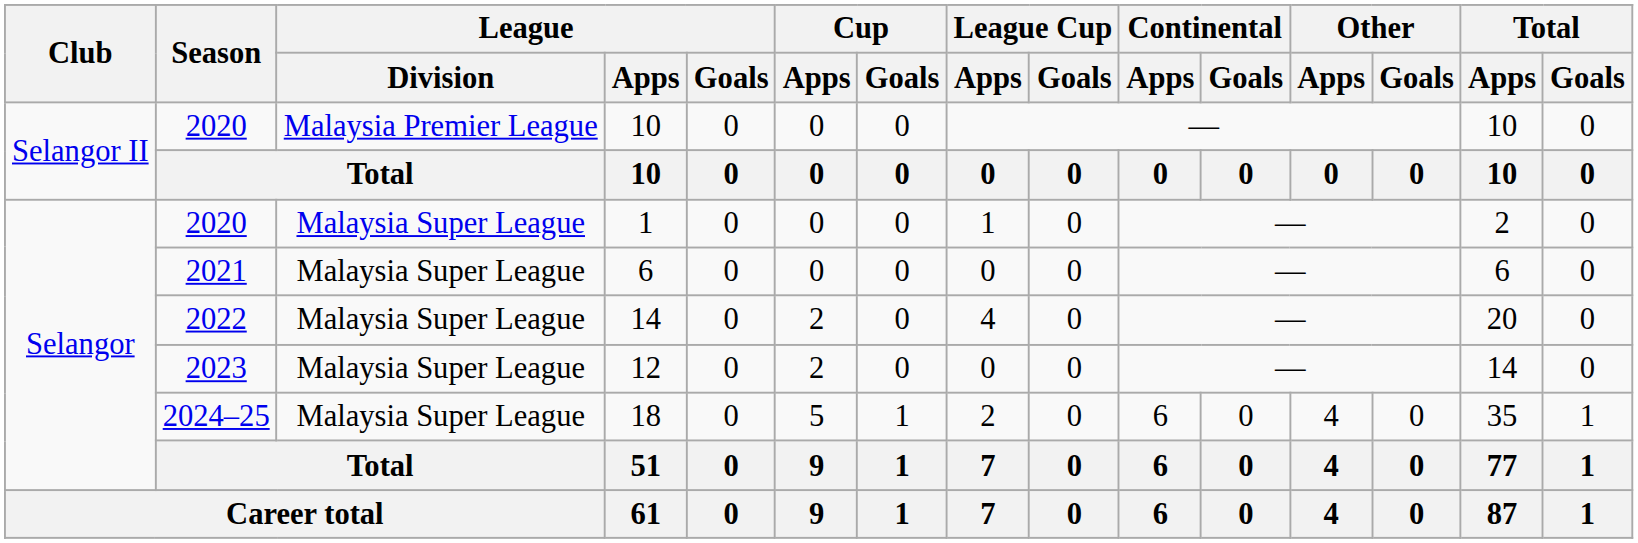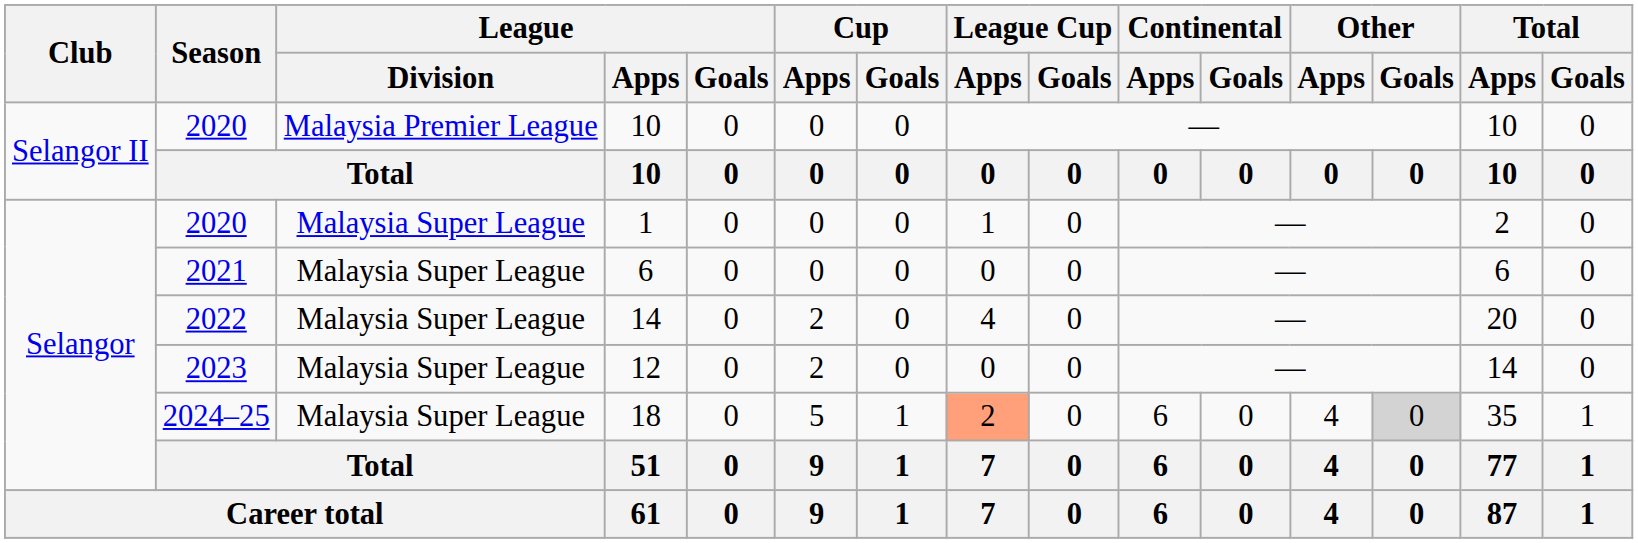18 | League Cup / Apps: no background -> lightsalmon background
18 | Other / Goals: no background -> lightgrey background
